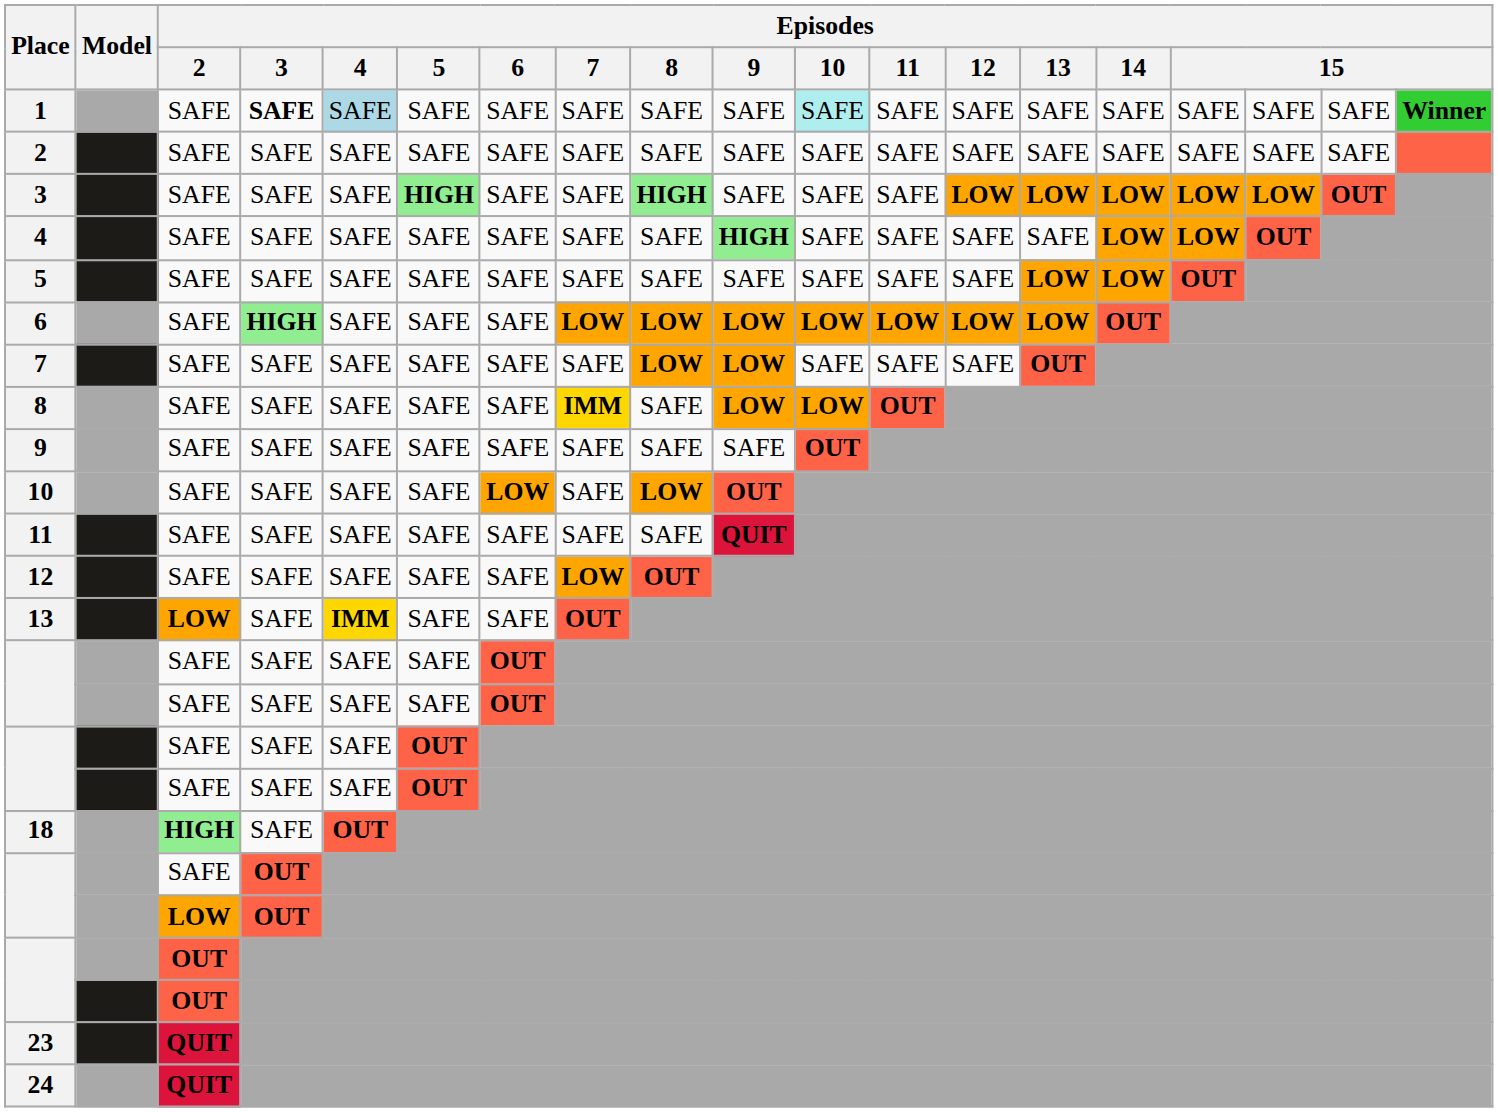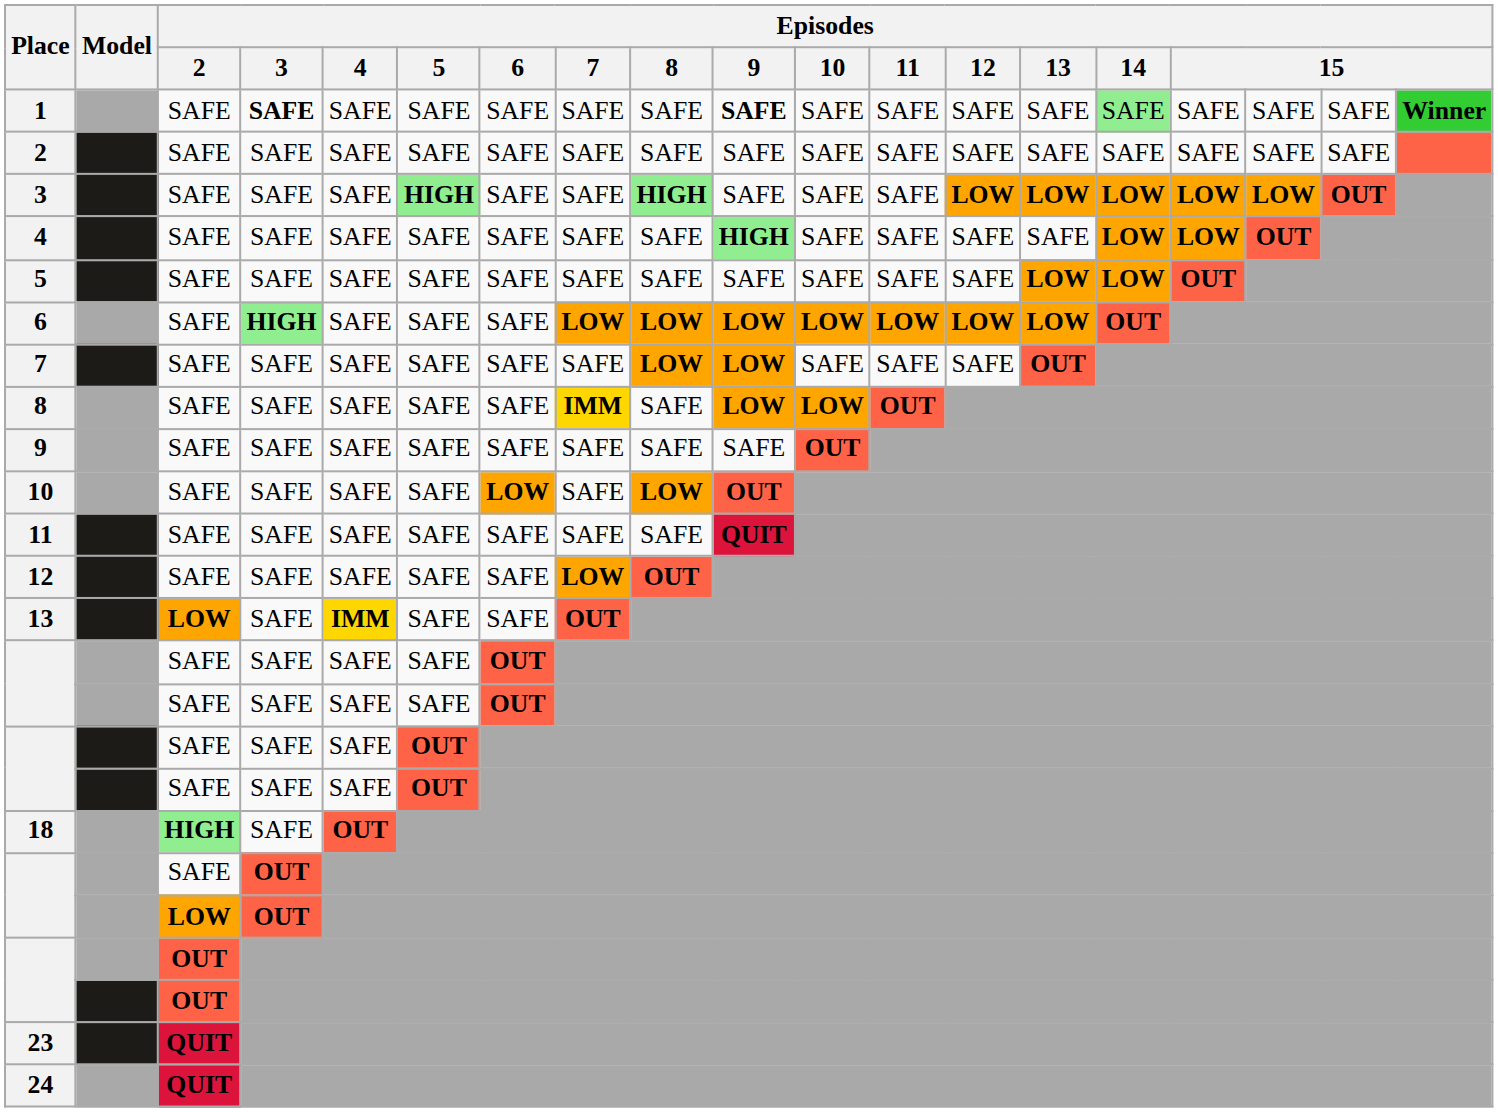1 | Episodes / 4: lightblue background -> no background
1 | Episodes / 9: normal -> bold
1 | Episodes / 10: paleturquoise background -> no background
1 | Episodes / 14: no background -> lightgreen background
